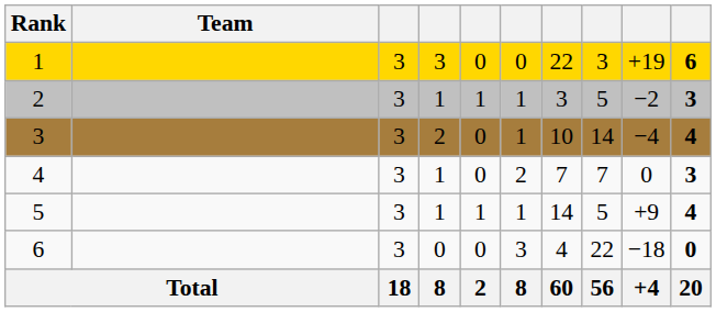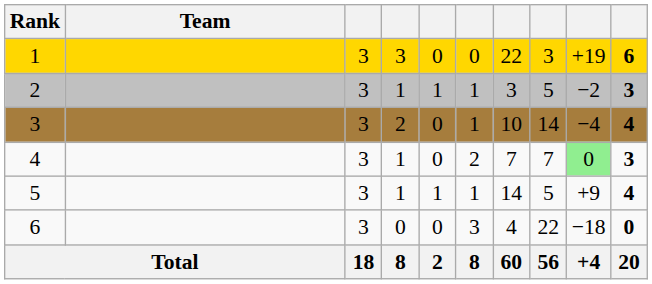row 5 | column 9: no background -> lightgreen background
